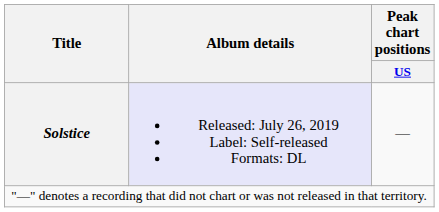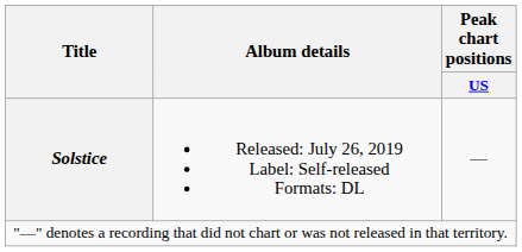Solstice | Album details: lavender background -> no background
